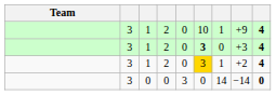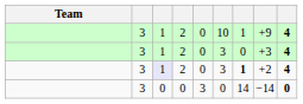row 3 | column 6: bold -> normal
row 4 | column 3: no background -> lavender background
row 4 | column 6: gold background -> no background
row 4 | column 7: normal -> bold
